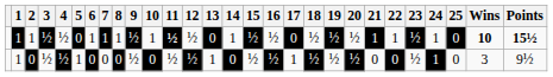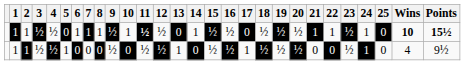row 3 | 2: 0 -> 1
row 3 | Wins: 3 -> 4
